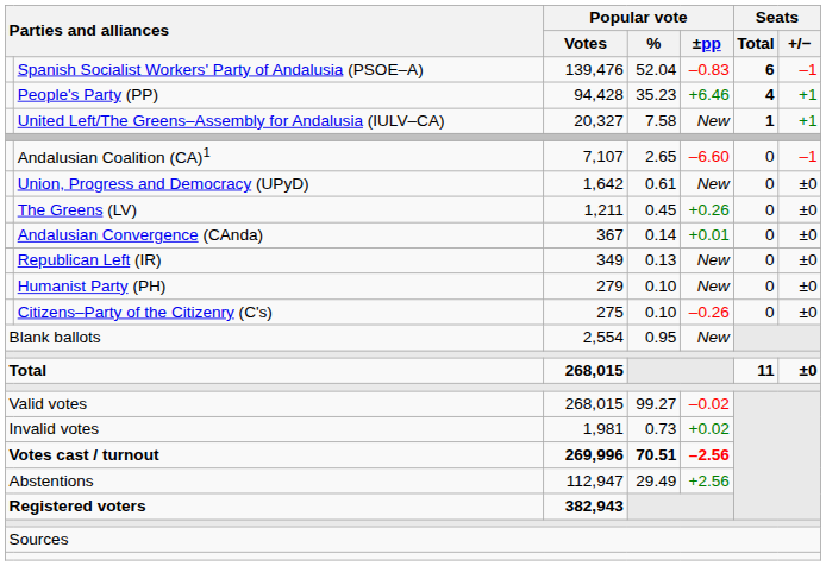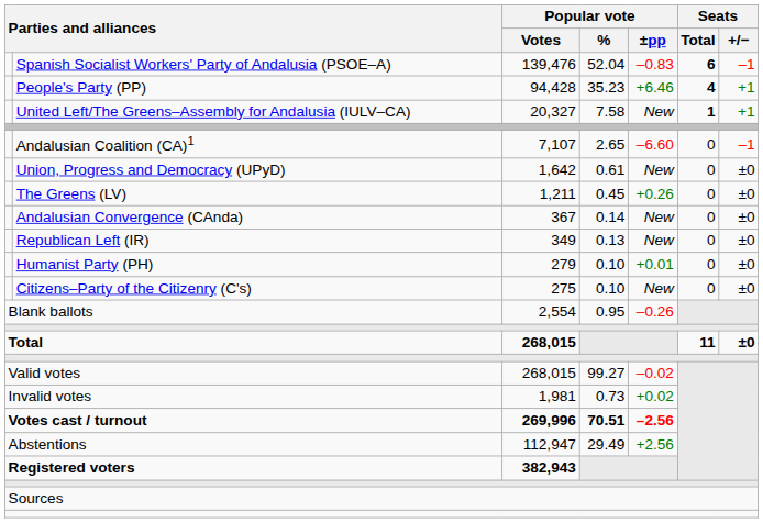Andalusian Convergence (CAnda) | Popular vote / ±pp: +0.01 -> New
Humanist Party (PH) | Popular vote / ±pp: New -> +0.01
Citizens–Party of the Citizenry (C's) | Popular vote / ±pp: –0.26 -> New
Blank ballots | Popular vote / ±pp: New -> –0.26
